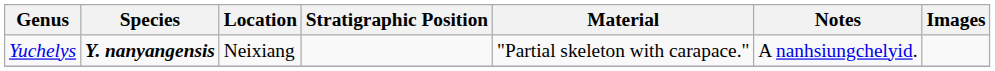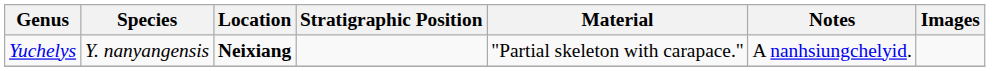Yuchelys | Species: bold -> normal
Yuchelys | Location: normal -> bold
